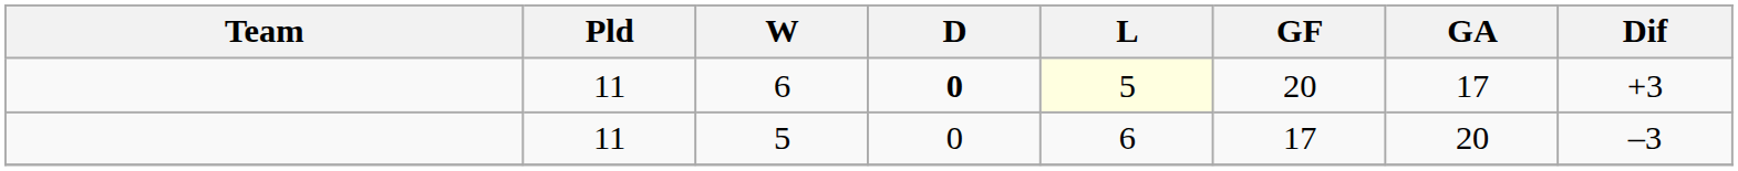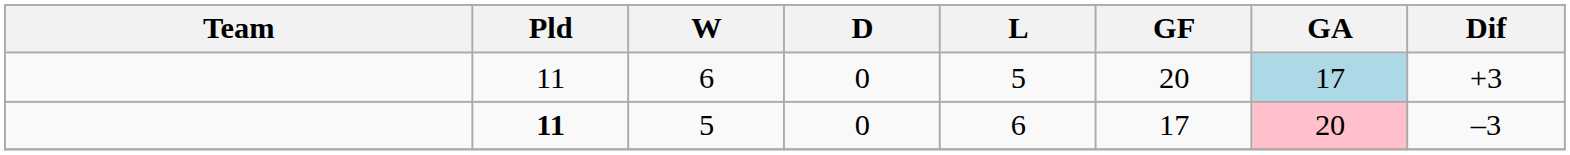row 2 | D: bold -> normal
row 2 | L: lightyellow background -> no background
row 2 | GA: no background -> lightblue background
row 3 | Pld: normal -> bold
row 3 | GA: no background -> pink background
